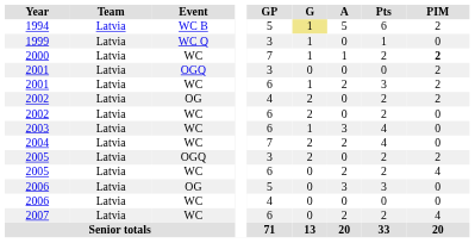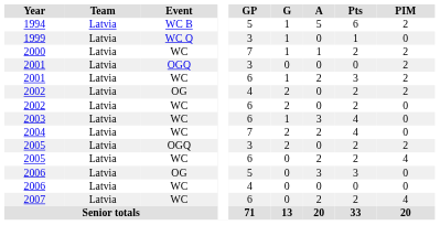1994 | G: khaki background -> no background
2000 | PIM: bold -> normal
